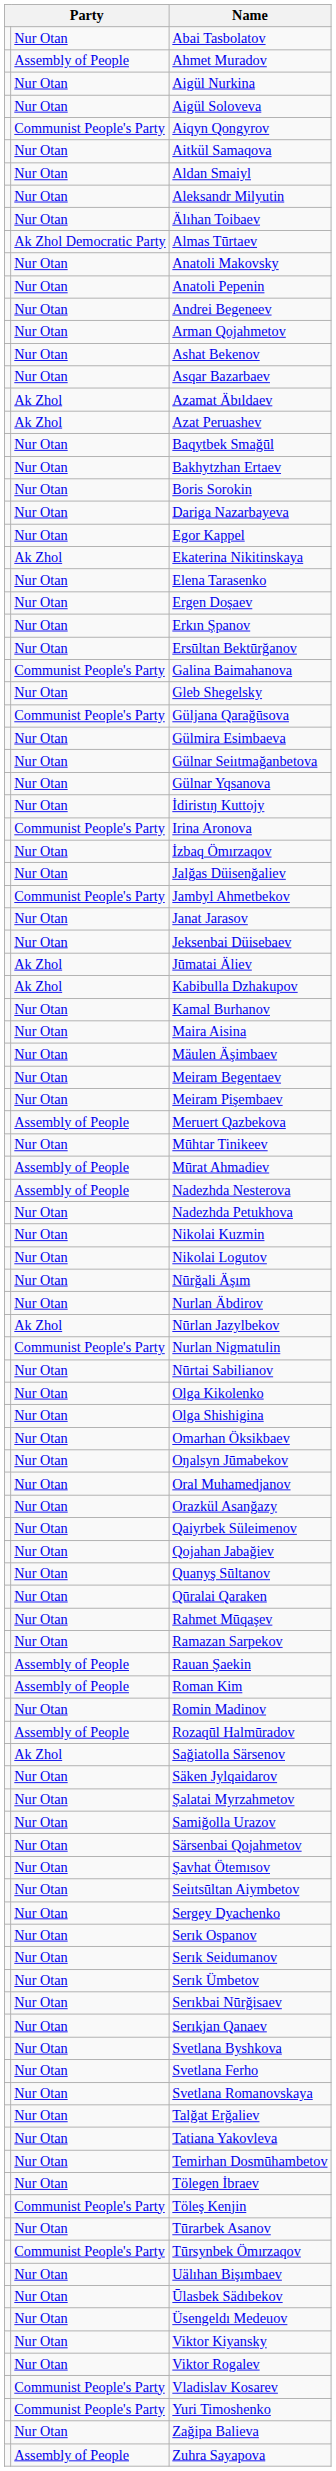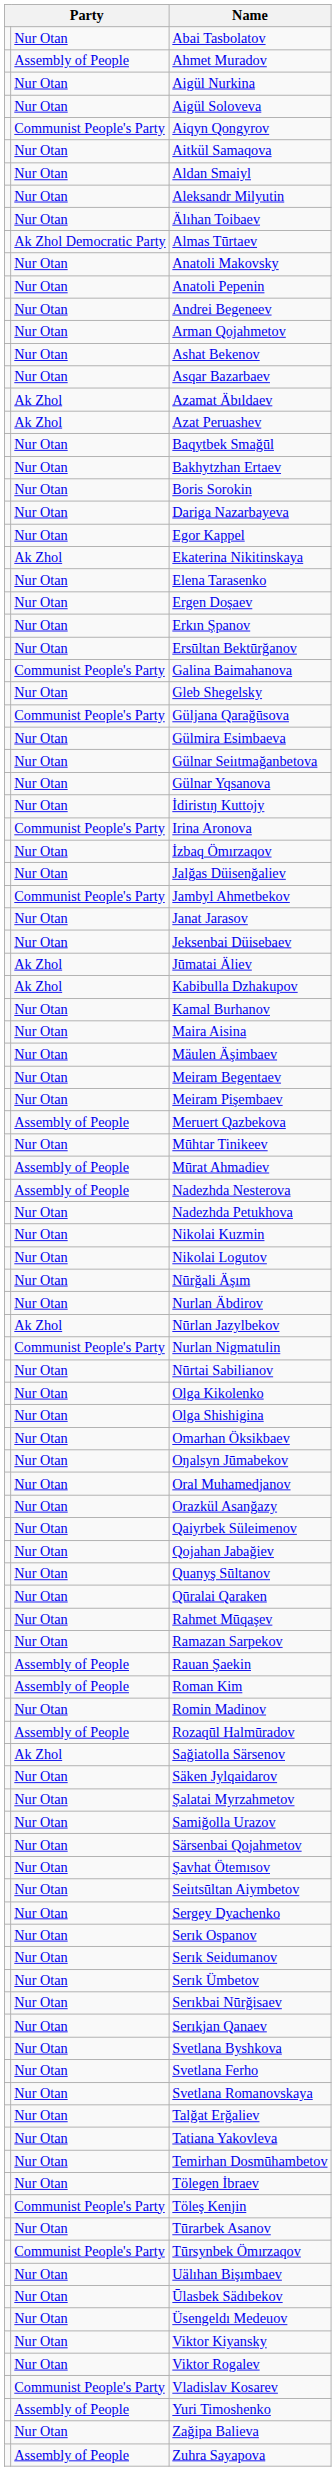Yuri Timoshenko | column 2: Communist People's Party -> Assembly of People
